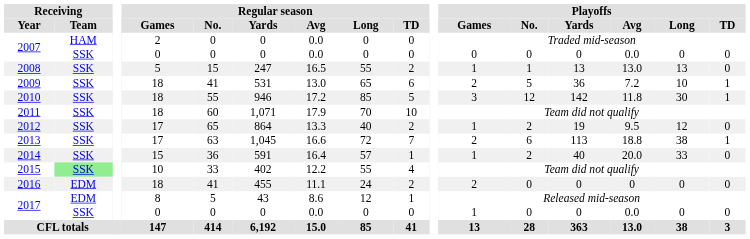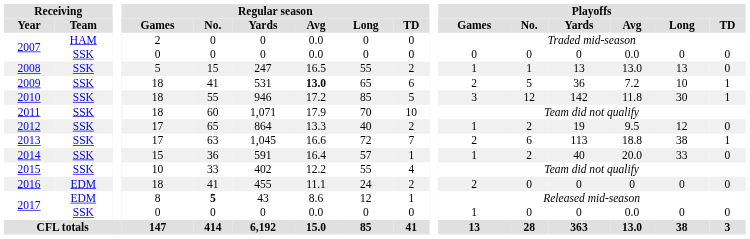2009 | Regular season / Avg: normal -> bold
2015 | Receiving / Team: lightgreen background -> no background
2017 / 8 | Regular season / No.: normal -> bold
